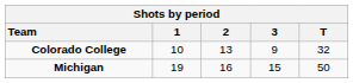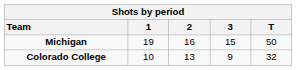rows swapped: Michigan <-> Colorado College
